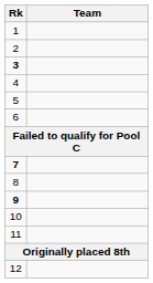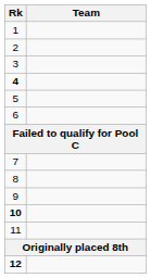3 | Rk: bold -> normal
4 | Rk: normal -> bold
7 | Rk: bold -> normal
9 | Rk: bold -> normal
10 | Rk: normal -> bold
12 | Rk: normal -> bold
